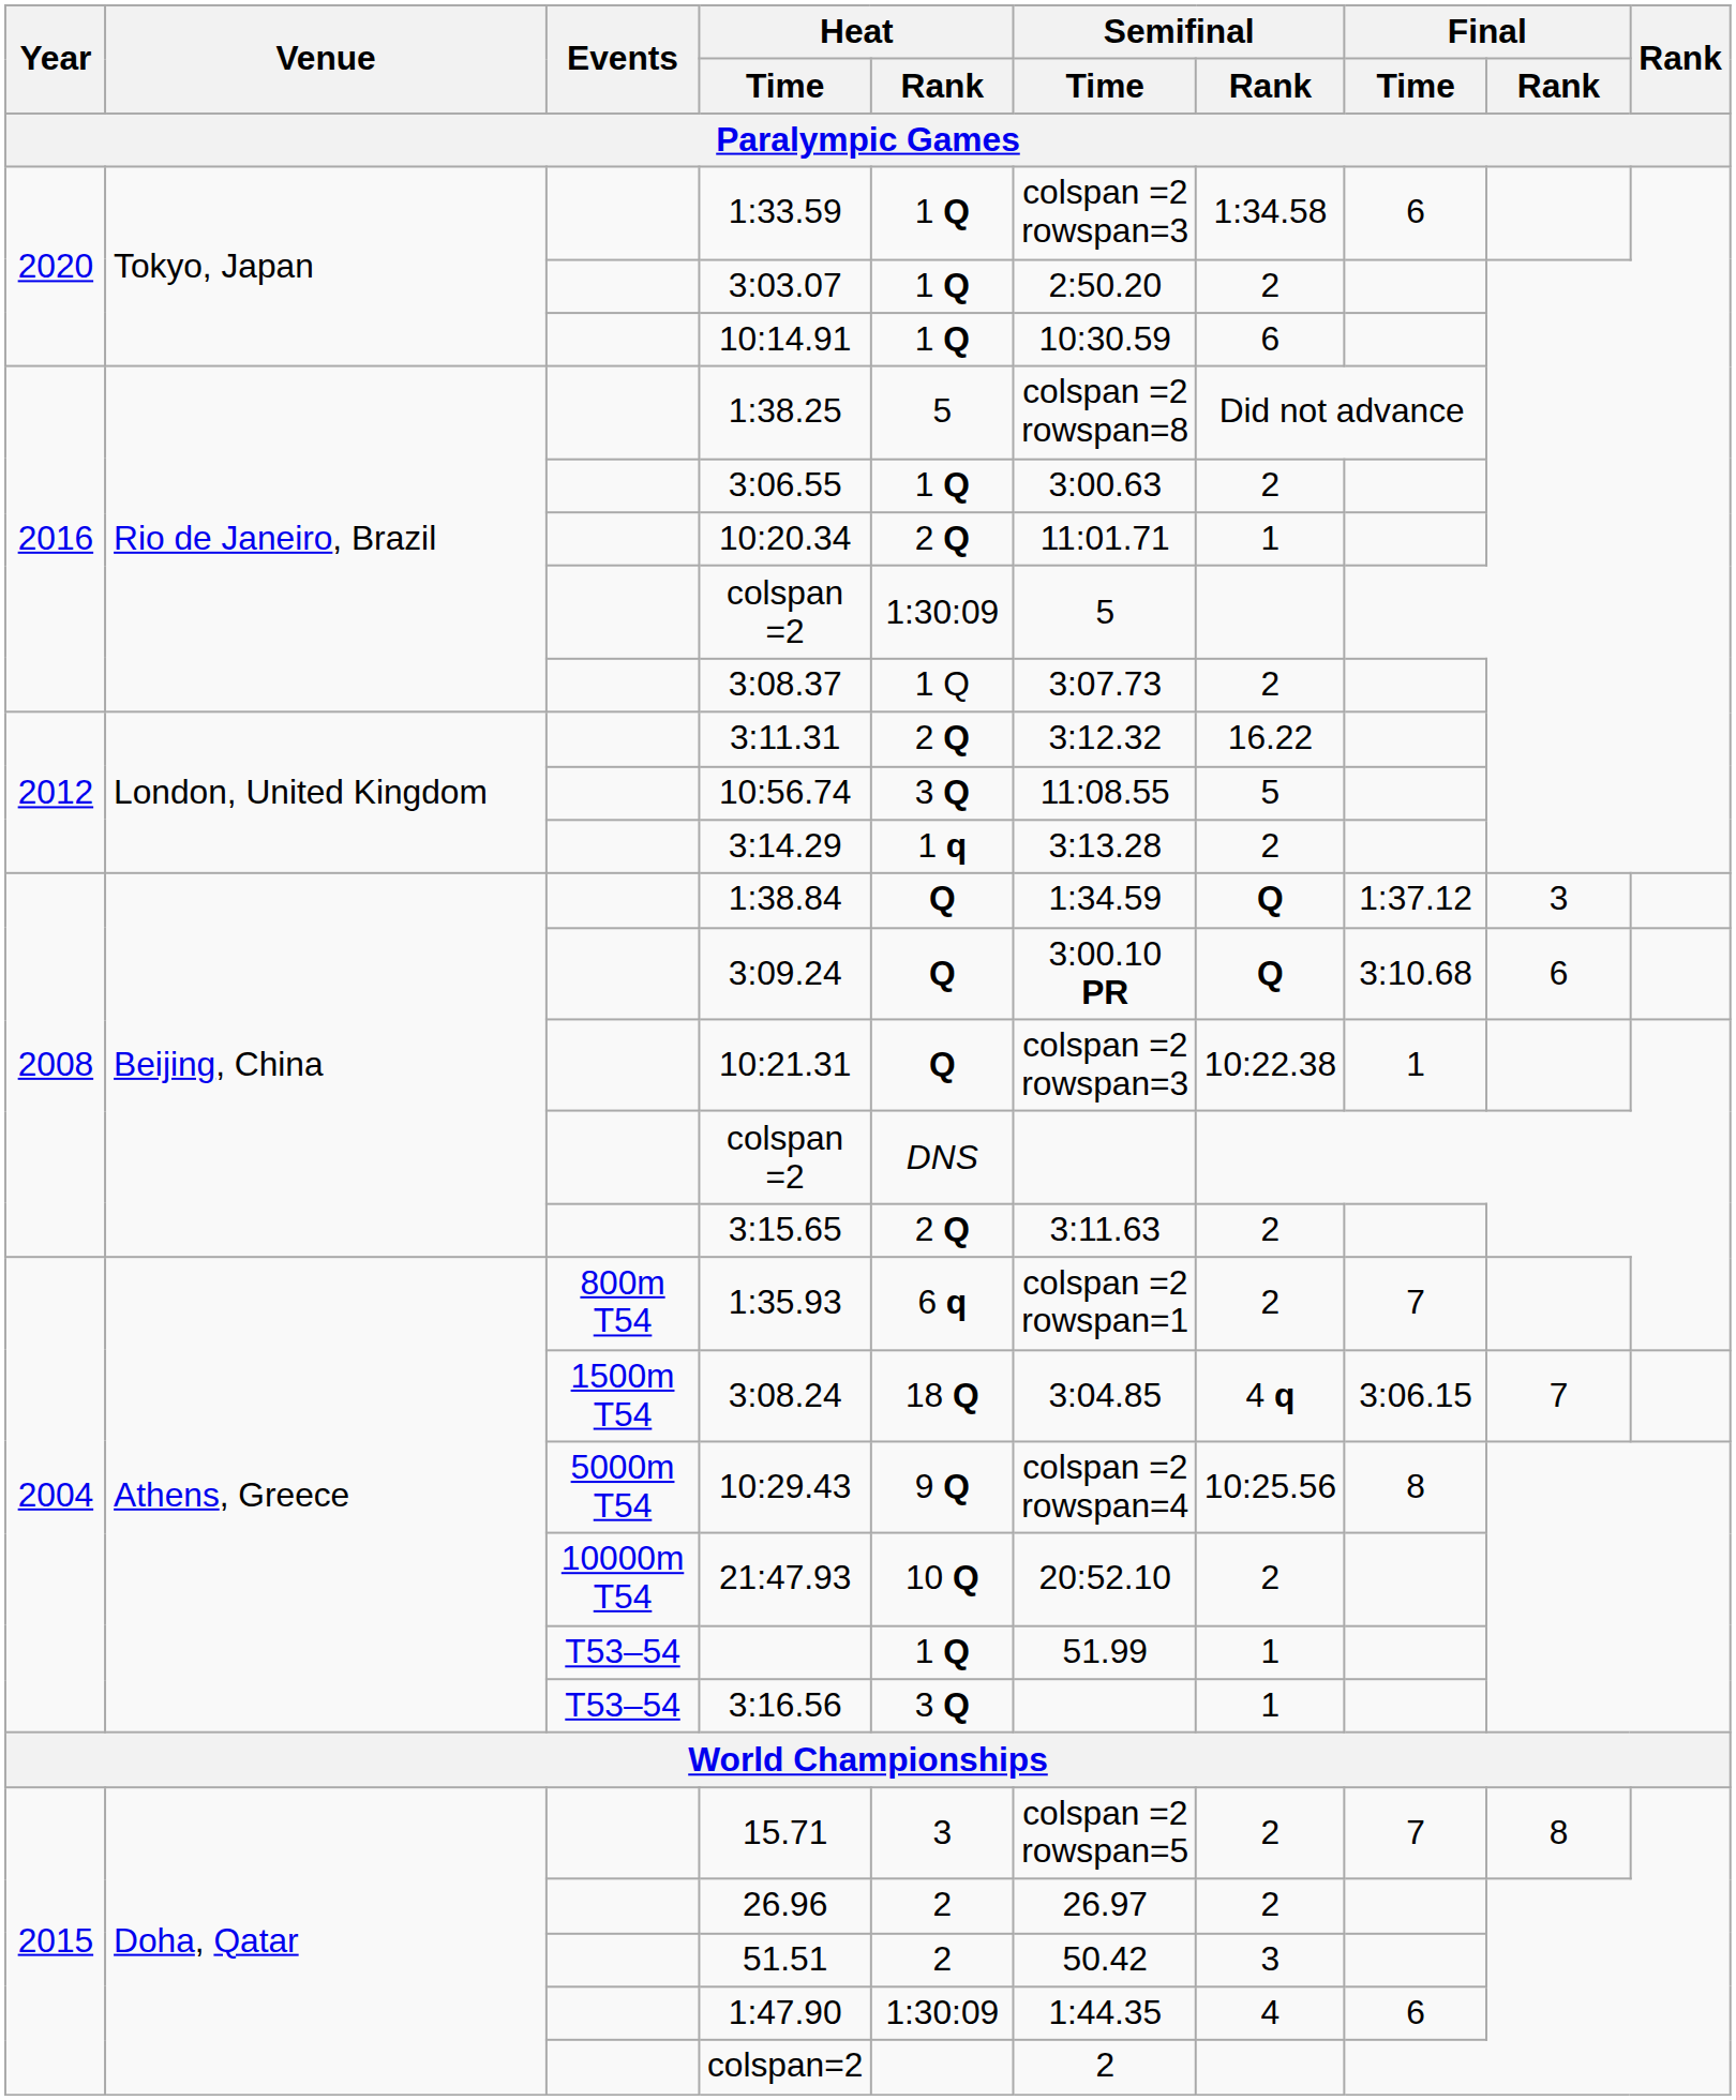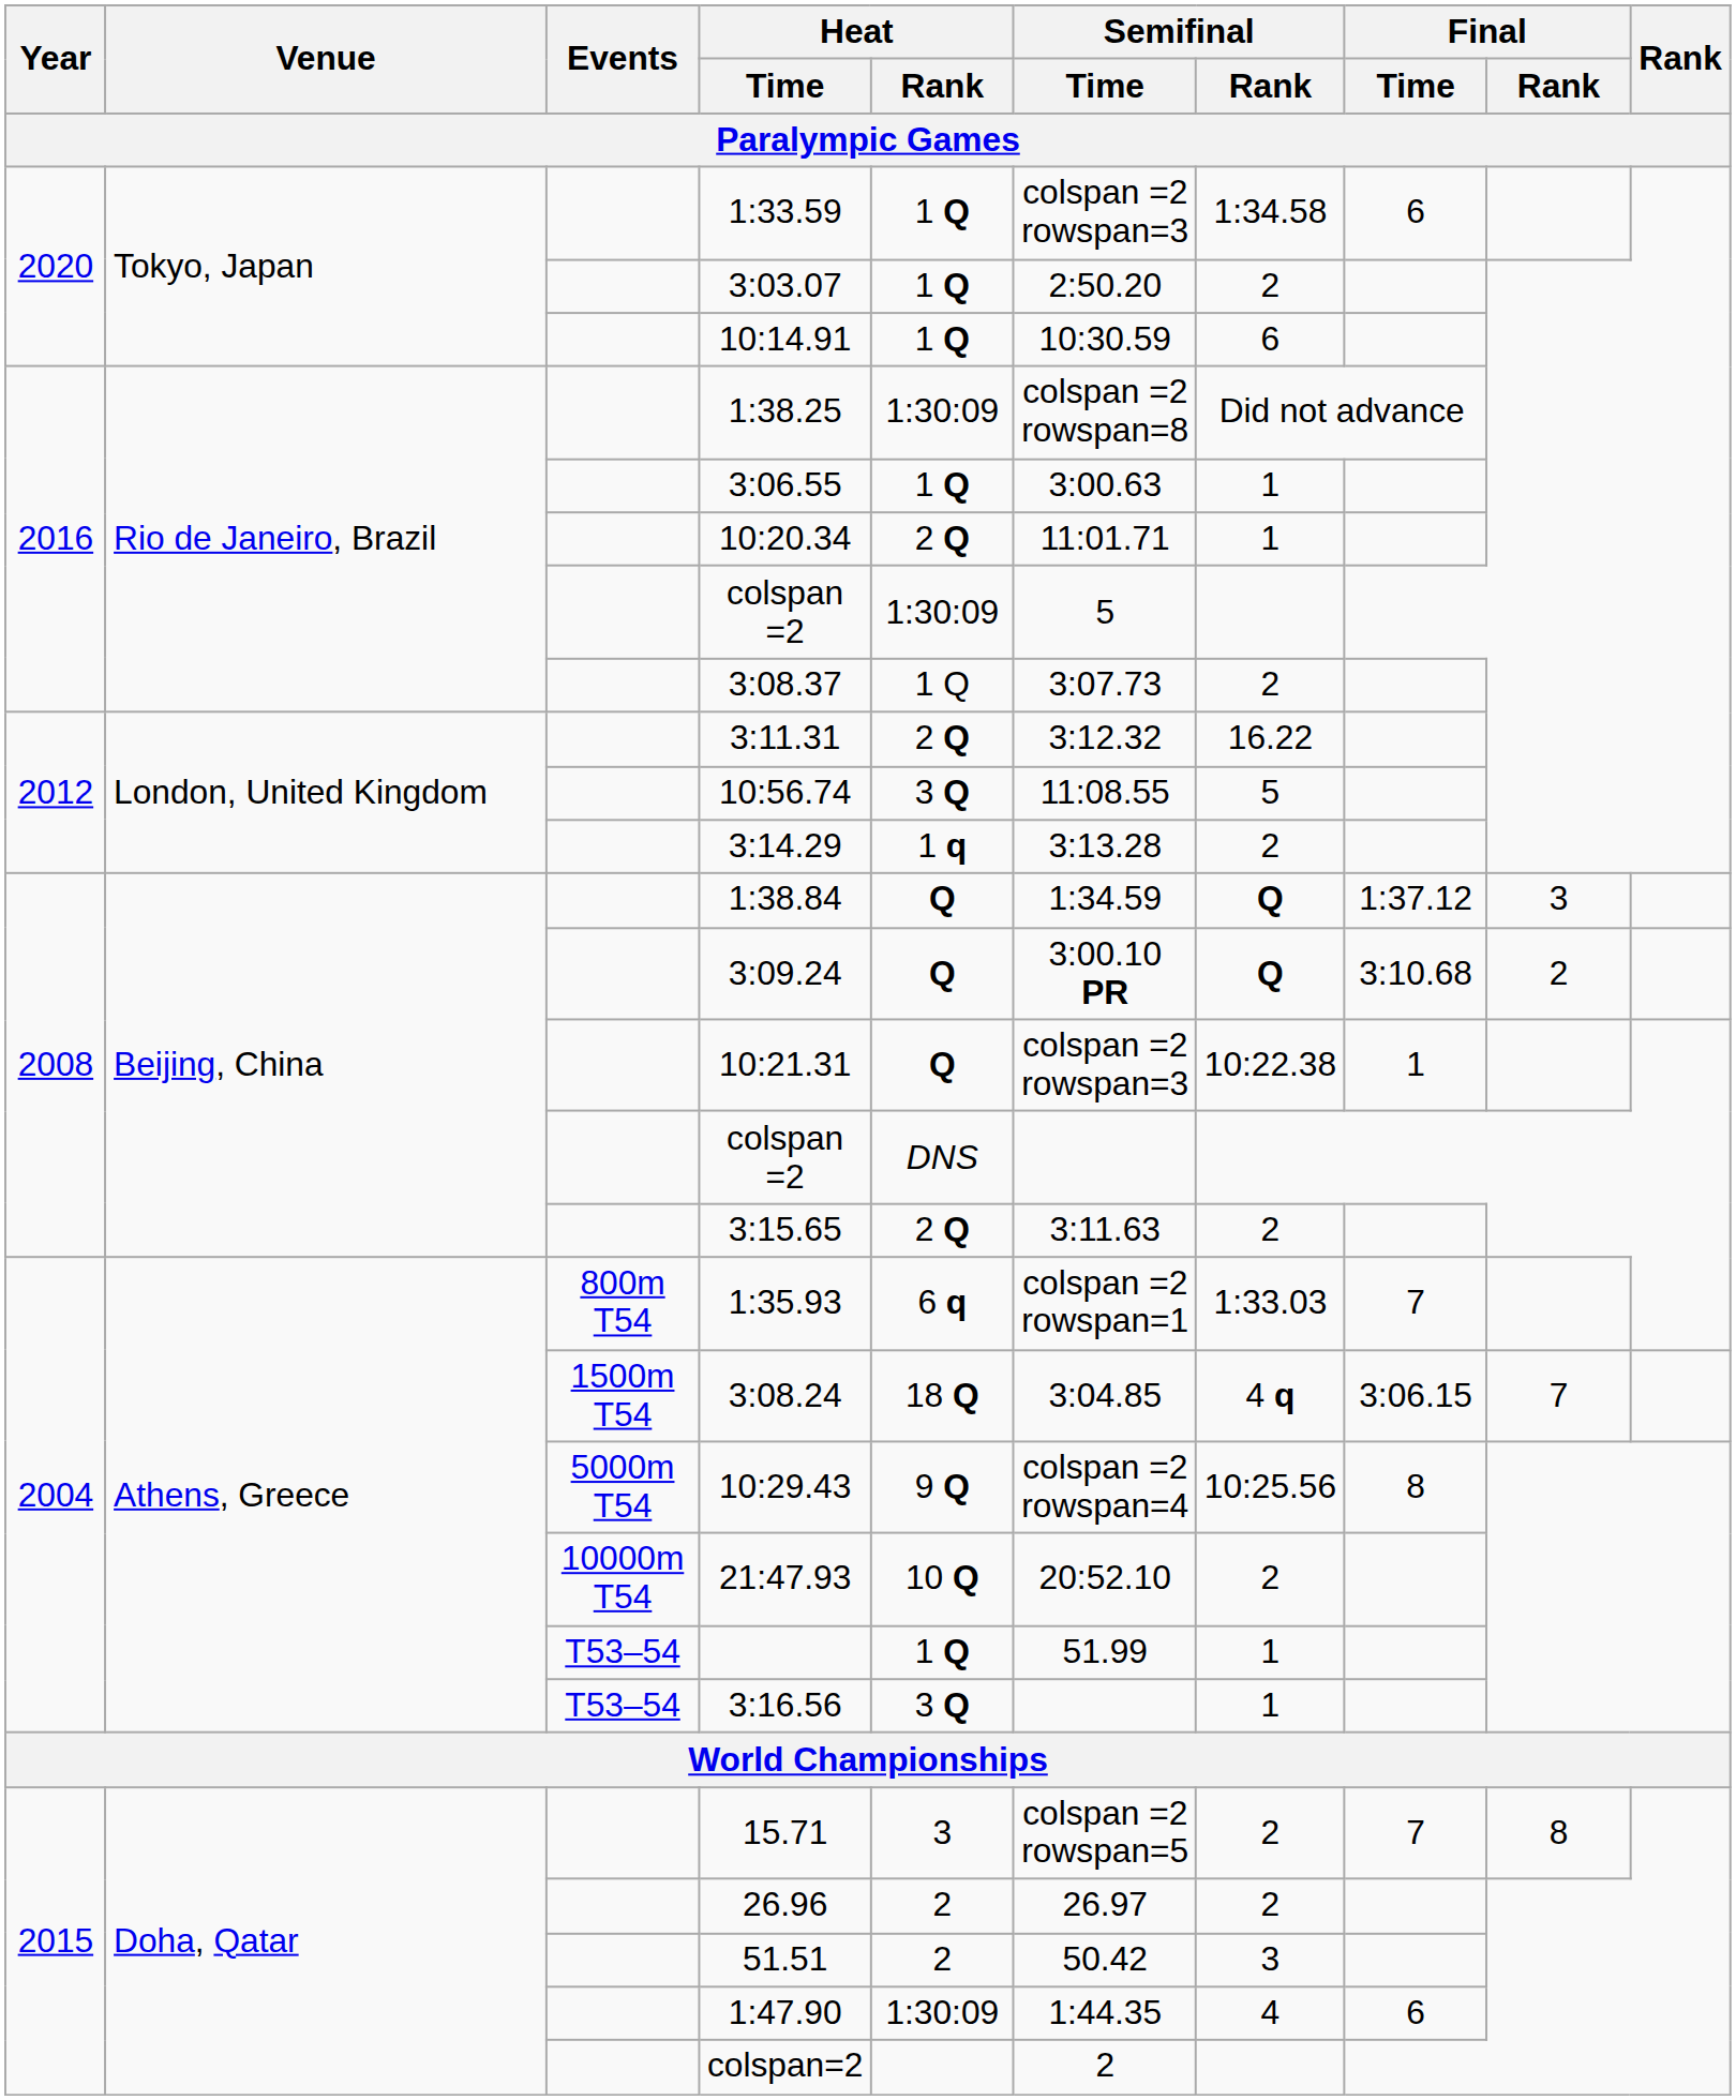1:38.25 | Heat / Rank: 5 -> 1:30:09
3:06.55 | Semifinal / Rank: 2 -> 1
3:09.24 | Final / Rank: 6 -> 2
1:35.93 | Semifinal / Rank: 2 -> 1:33.03
